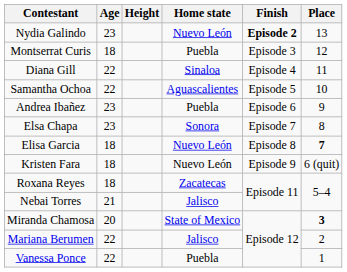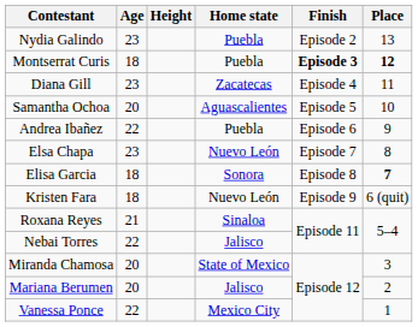Nydia Galindo | Home state: Nuevo León -> Puebla
Nydia Galindo | Finish: bold -> normal
Montserrat Curis | Finish: normal -> bold
Montserrat Curis | Place: normal -> bold
Diana Gill | Age: 22 -> 23
Diana Gill | Home state: Sinaloa -> Zacatecas
Samantha Ochoa | Age: 22 -> 20
Andrea Ibañez | Age: 23 -> 22
Elsa Chapa | Home state: Sonora -> Nuevo León
Elisa Garcia | Home state: Nuevo León -> Sonora
Roxana Reyes | Age: 18 -> 21
Roxana Reyes | Home state: Zacatecas -> Sinaloa
Nebai Torres | Age: 21 -> 22
Miranda Chamosa | Place: bold -> normal
Mariana Berumen | Age: 22 -> 20
Vanessa Ponce | Home state: Puebla -> Mexico City
